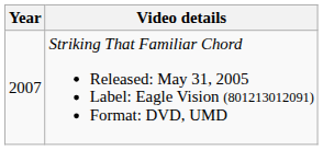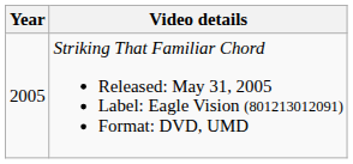row 2 | Year: 2007 -> 2005
